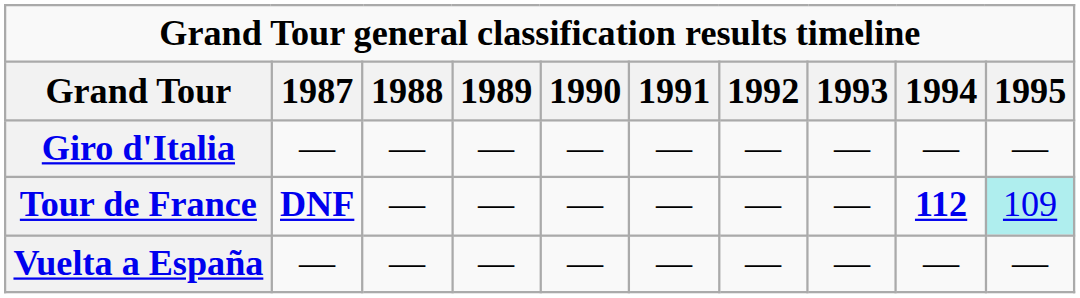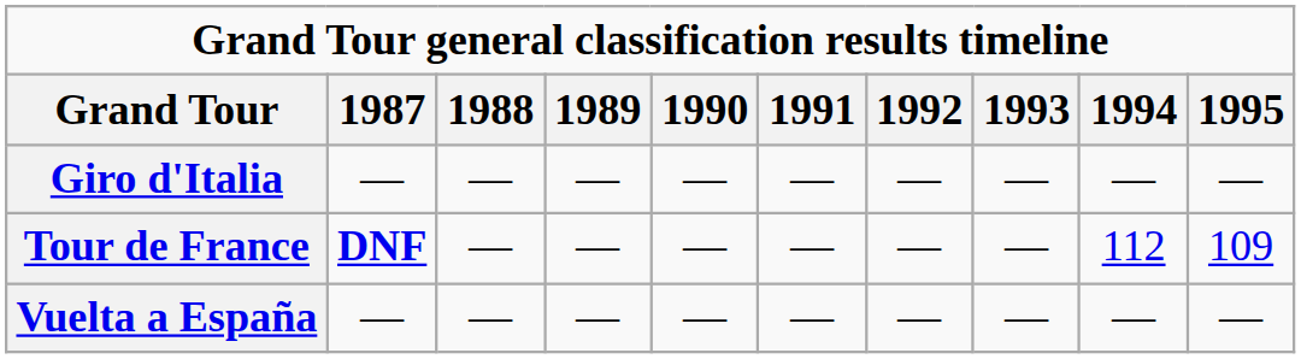Tour de France | 1994: bold -> normal
Tour de France | 1995: paleturquoise background -> no background
